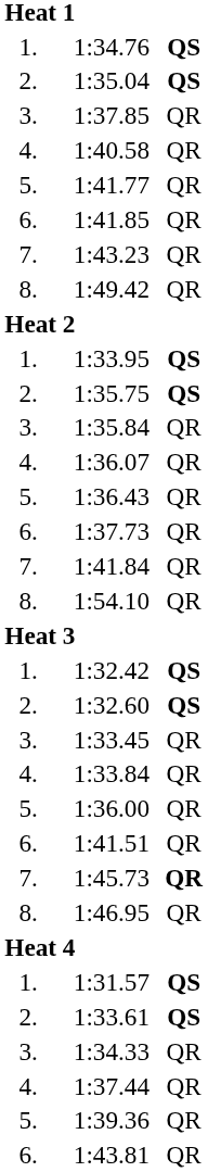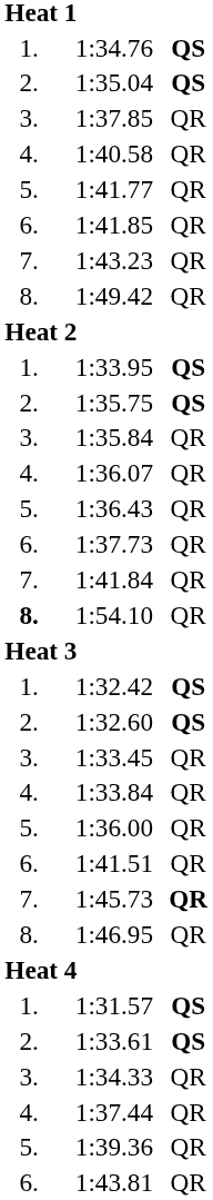1:54.10 | column 1: normal -> bold
